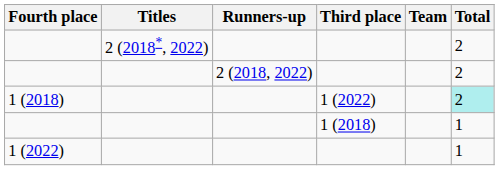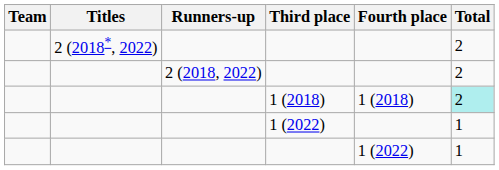columns swapped: Team <-> Fourth place
row 4 | Third place: 1 (2022) -> 1 (2018)
row 5 | Third place: 1 (2018) -> 1 (2022)
